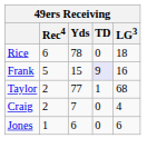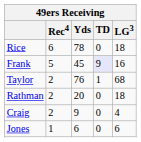Frank | Yds: 15 -> 45
Taylor | Yds: 77 -> 76
+ row: Rathman | 2 | 20 | 0 | 18
Craig | Yds: 7 -> 9
